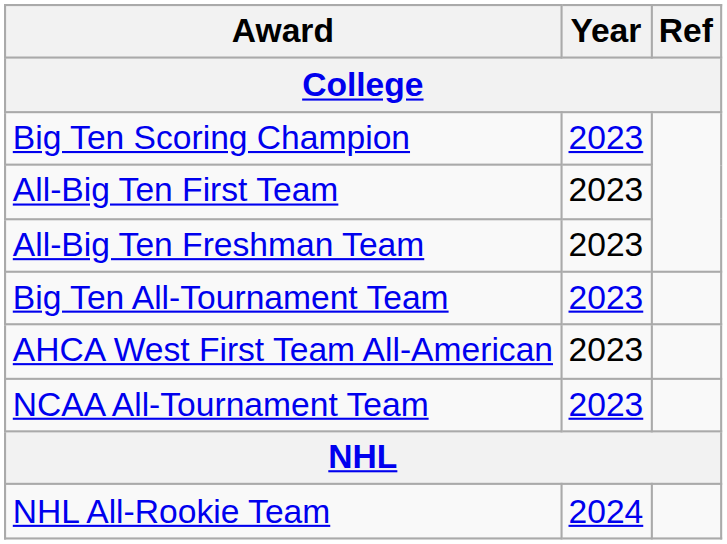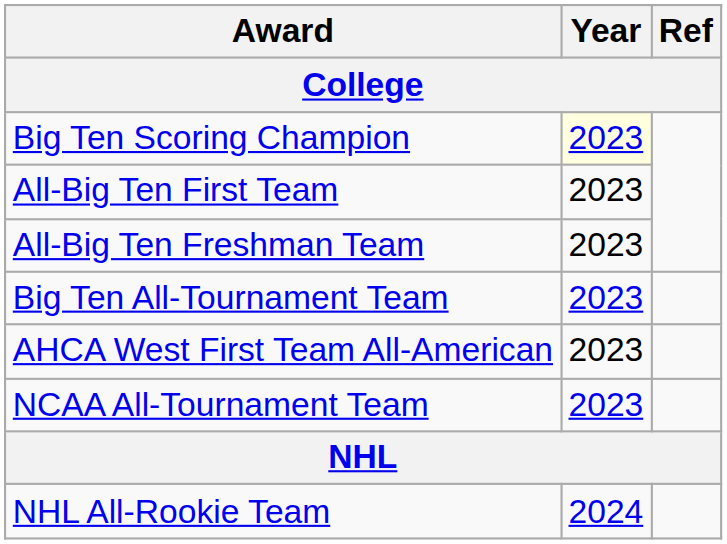Big Ten Scoring Champion | Year: no background -> lightyellow background
